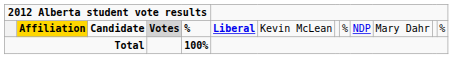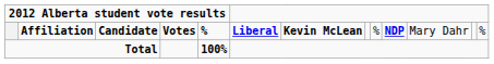row 2 | column 2: gold background -> no background
row 2 | column 4: lightgrey background -> no background
row 2 | column 7: normal -> bold
row 2 | column 10: normal -> bold
